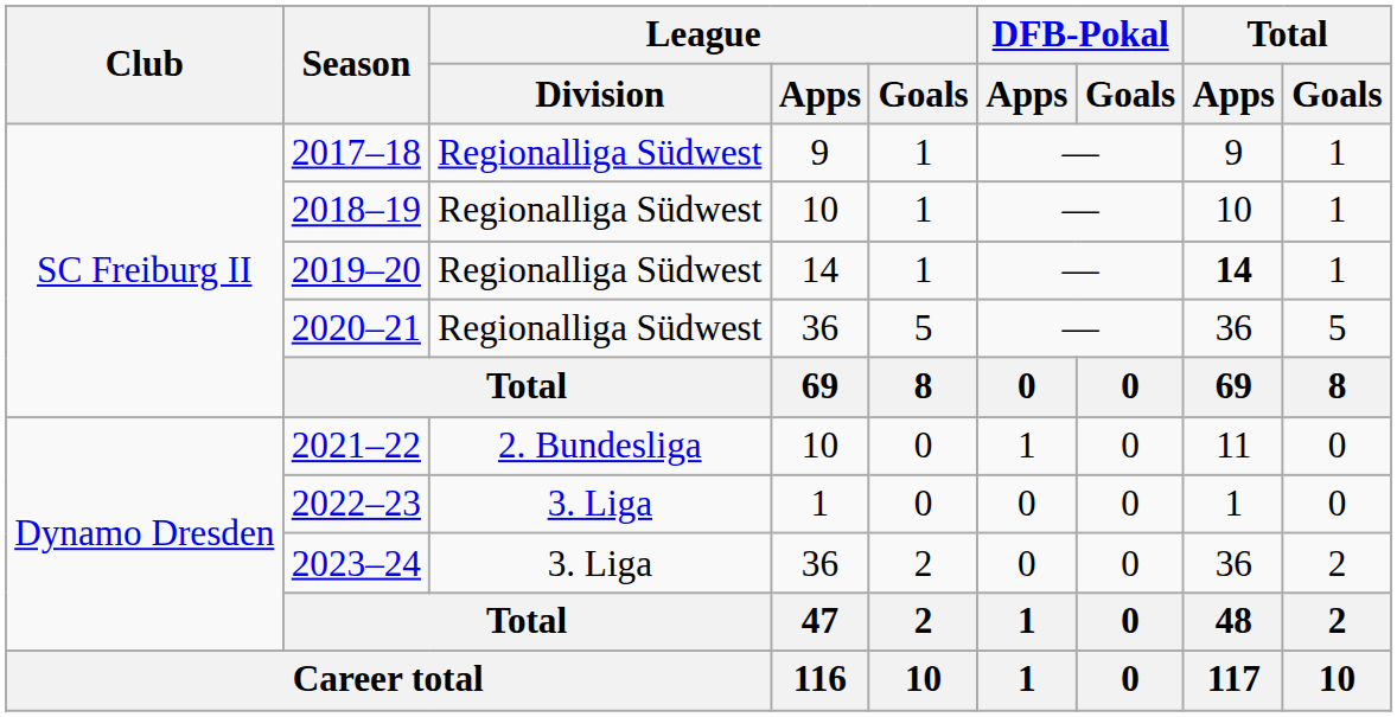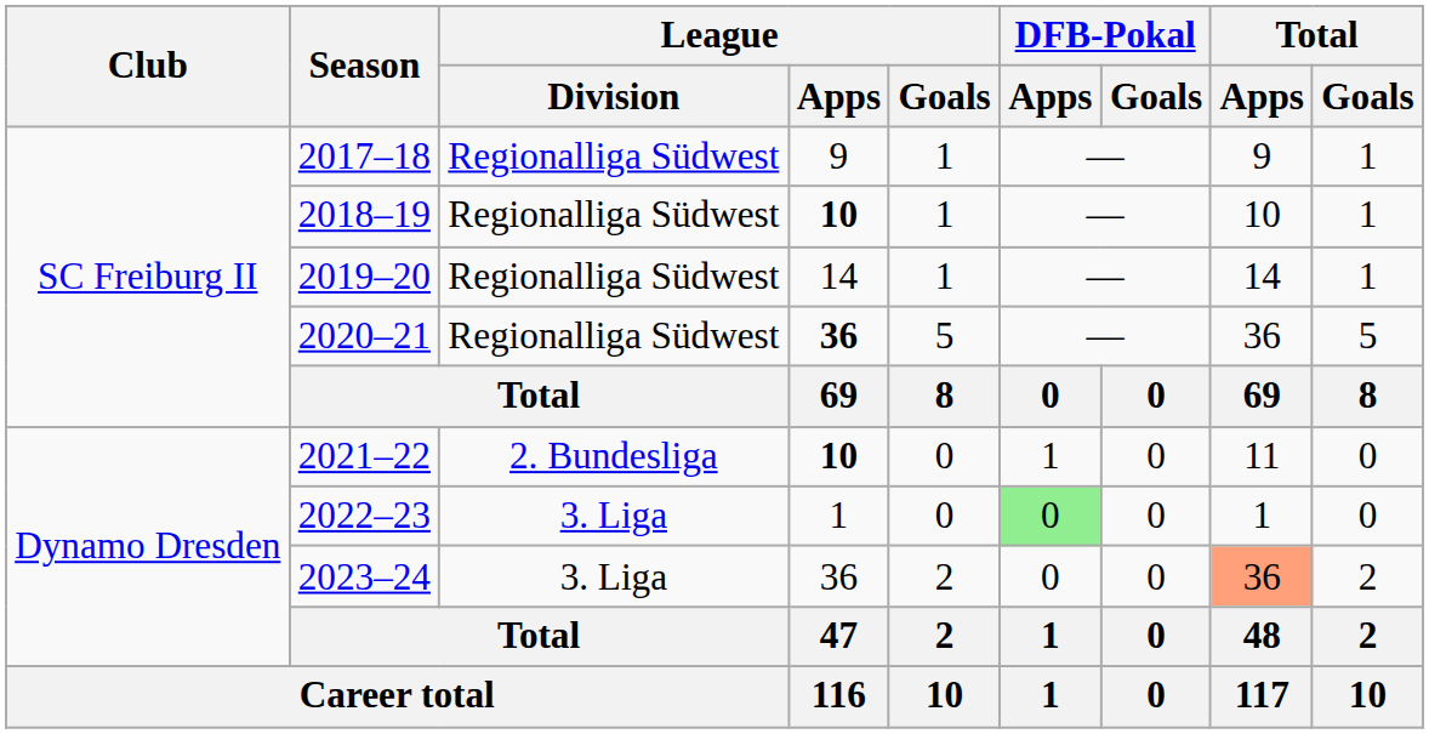2018–19 | League / Apps: normal -> bold
2019–20 | Total / Apps: bold -> normal
2020–21 | League / Apps: normal -> bold
2021–22 | League / Apps: normal -> bold
2022–23 | DFB-Pokal / Apps: no background -> lightgreen background
2023–24 | Total / Apps: no background -> lightsalmon background
